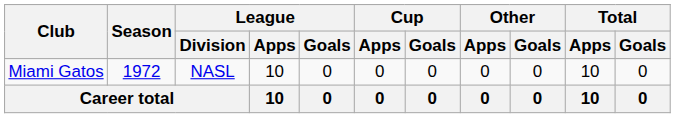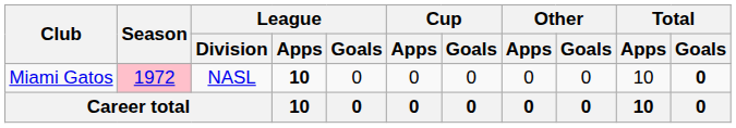Miami Gatos | Season: no background -> pink background
Miami Gatos | League / Apps: normal -> bold
Miami Gatos | Total / Goals: normal -> bold
